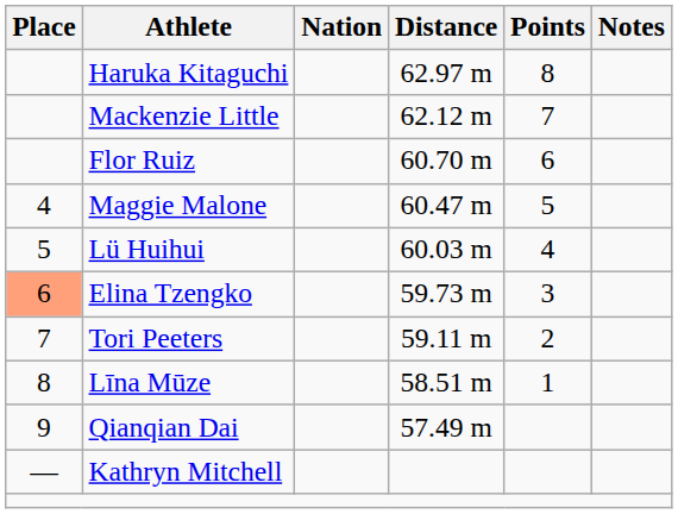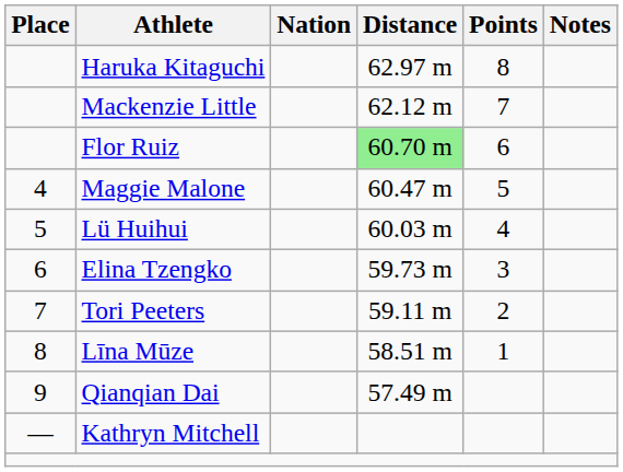Flor Ruiz | Distance: no background -> lightgreen background
Elina Tzengko | Place: lightsalmon background -> no background
